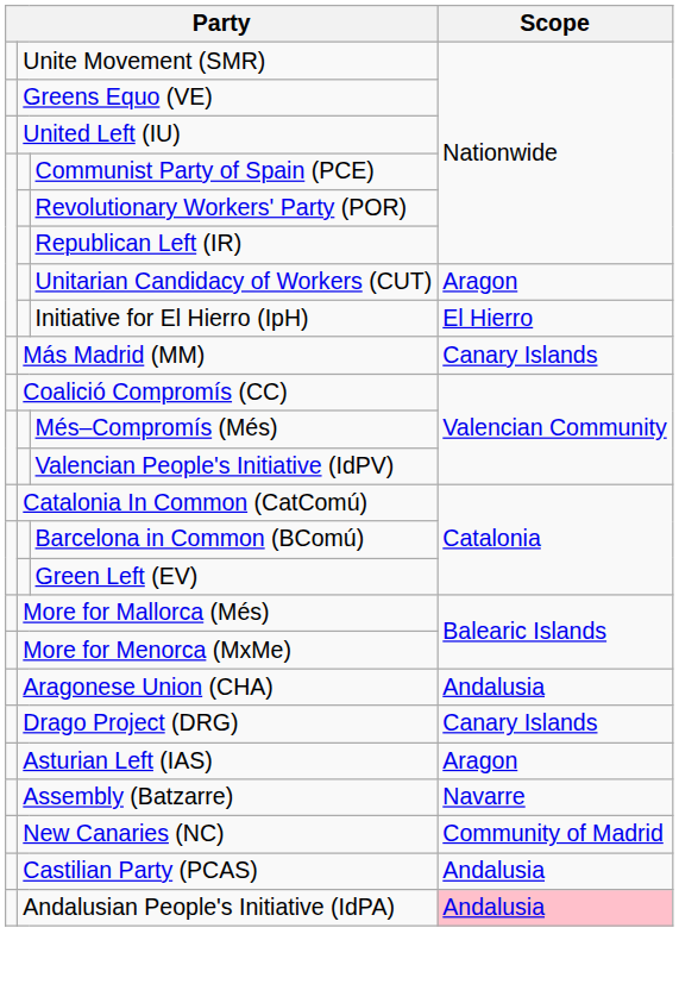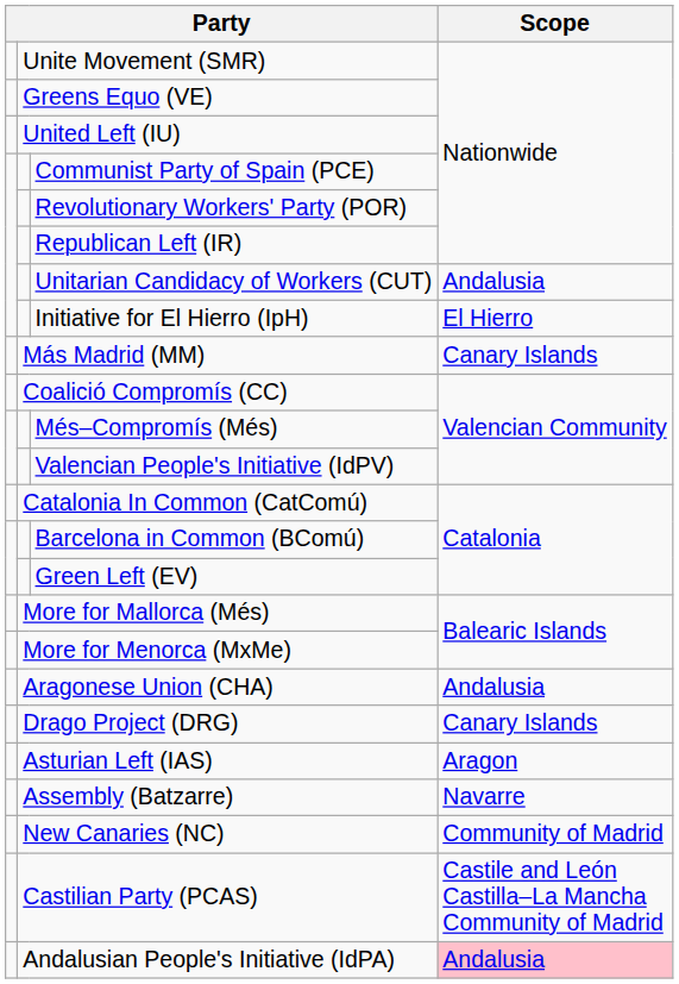Unitarian Candidacy of Workers (CUT) | Scope: Aragon -> Andalusia
Castilian Party (PCAS) | Scope: Andalusia -> Castile and León Castilla–La Mancha Community of Madrid
